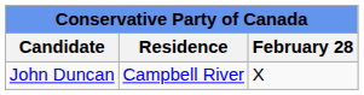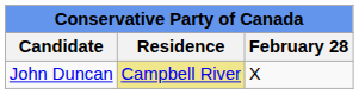John Duncan | Residence: no background -> khaki background
